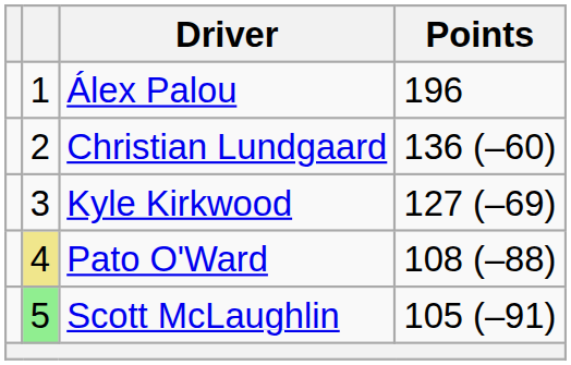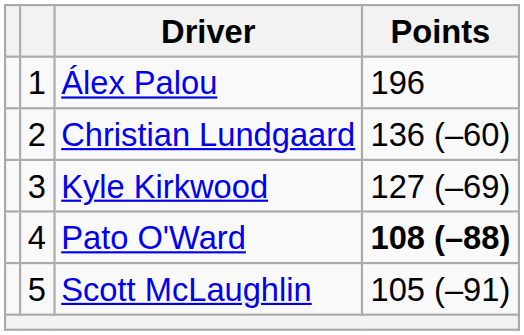Pato O'Ward | column 2: khaki background -> no background
Pato O'Ward | Points: normal -> bold
Scott McLaughlin | column 2: lightgreen background -> no background
